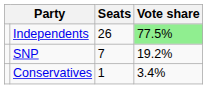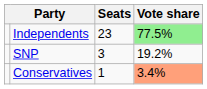Independents | Seats: 26 -> 23
SNP | Seats: 7 -> 3
Conservatives | Vote share: no background -> lightsalmon background
